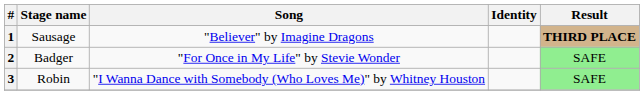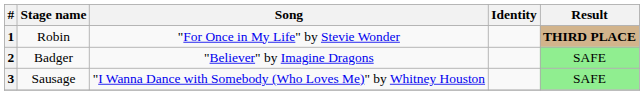1 | Stage name: Sausage -> Robin
1 | Song: "Believer" by Imagine Dragons -> "For Once in My Life" by Stevie Wonder
2 | Song: "For Once in My Life" by Stevie Wonder -> "Believer" by Imagine Dragons
3 | Stage name: Robin -> Sausage
